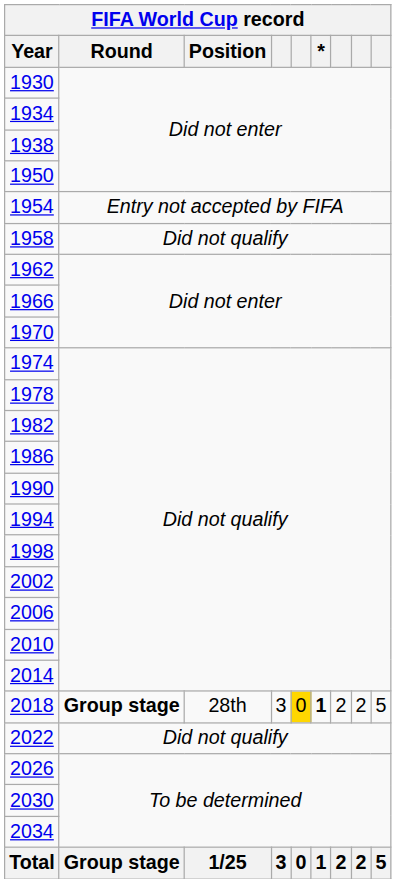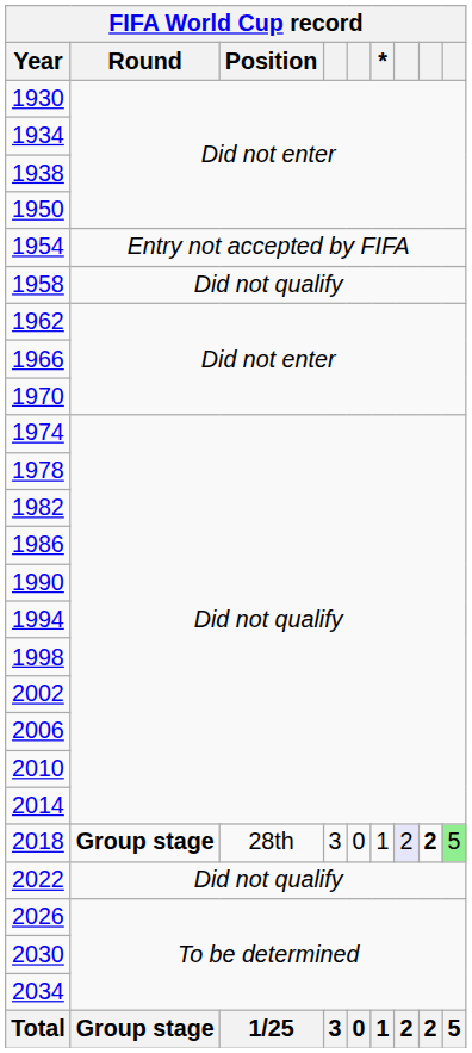2018 | column 5: gold background -> no background
2018 | *: bold -> normal
2018 | column 7: no background -> lavender background
2018 | column 8: normal -> bold
2018 | column 9: no background -> lightgreen background
